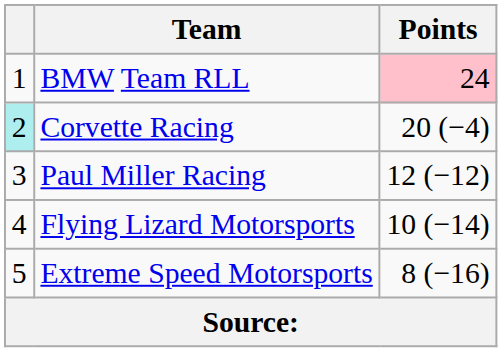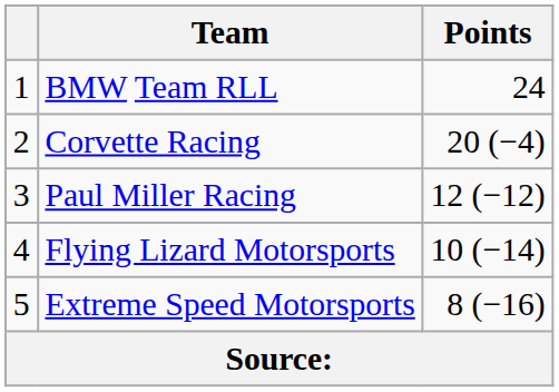BMW Team RLL | Points: pink background -> no background
Corvette Racing | column 1: paleturquoise background -> no background
